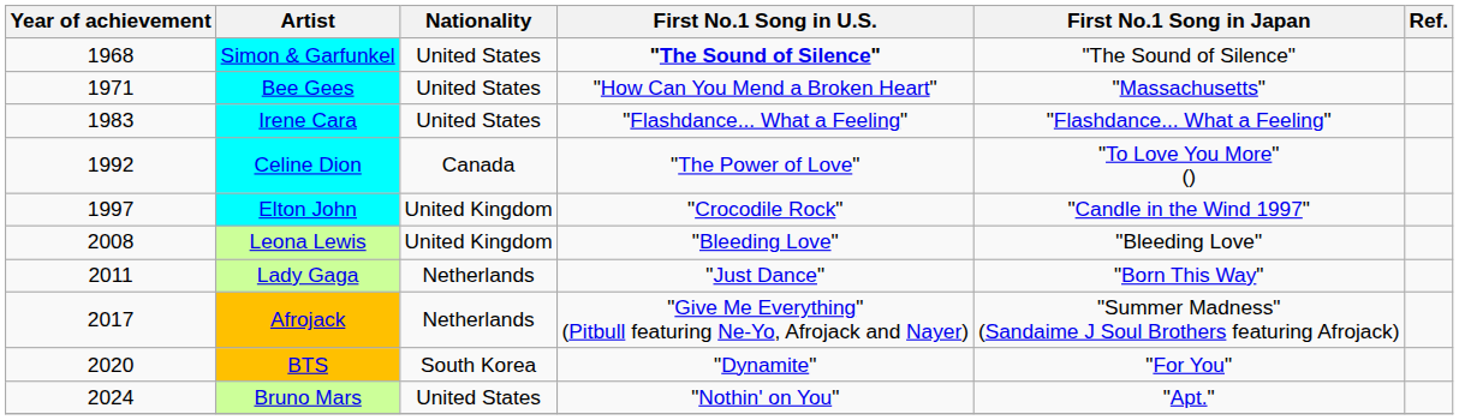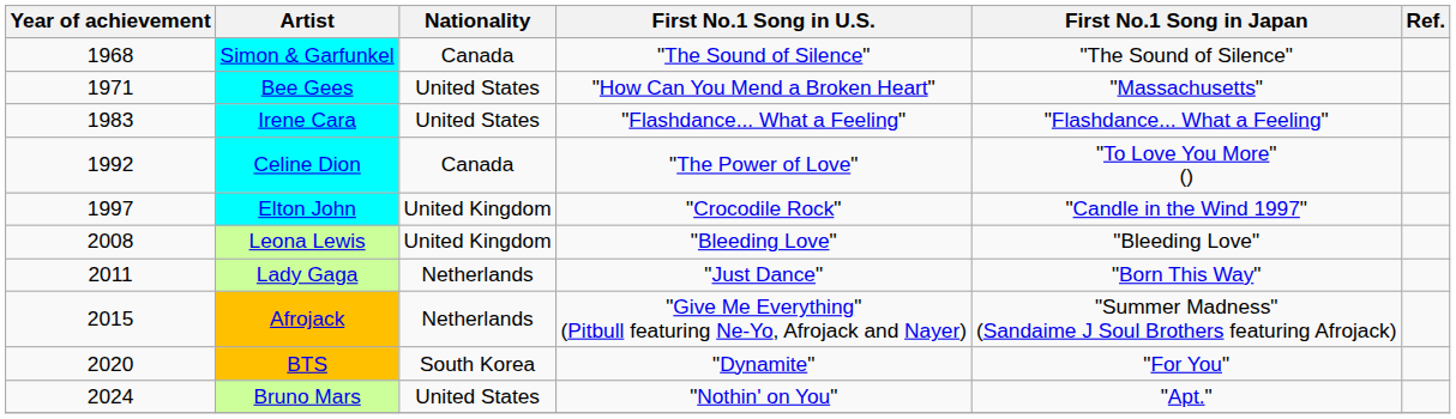Simon & Garfunkel | Nationality: United States -> Canada
Simon & Garfunkel | First No.1 Song in U.S.: bold -> normal
Afrojack | Year of achievement: 2017 -> 2015
